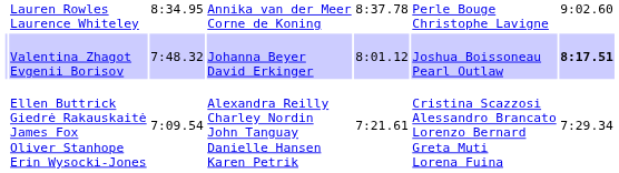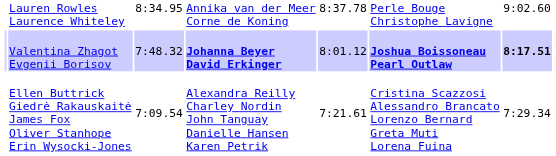Valentina Zhagot Evgenii Borisov | column 3: normal -> bold
Valentina Zhagot Evgenii Borisov | column 5: normal -> bold
